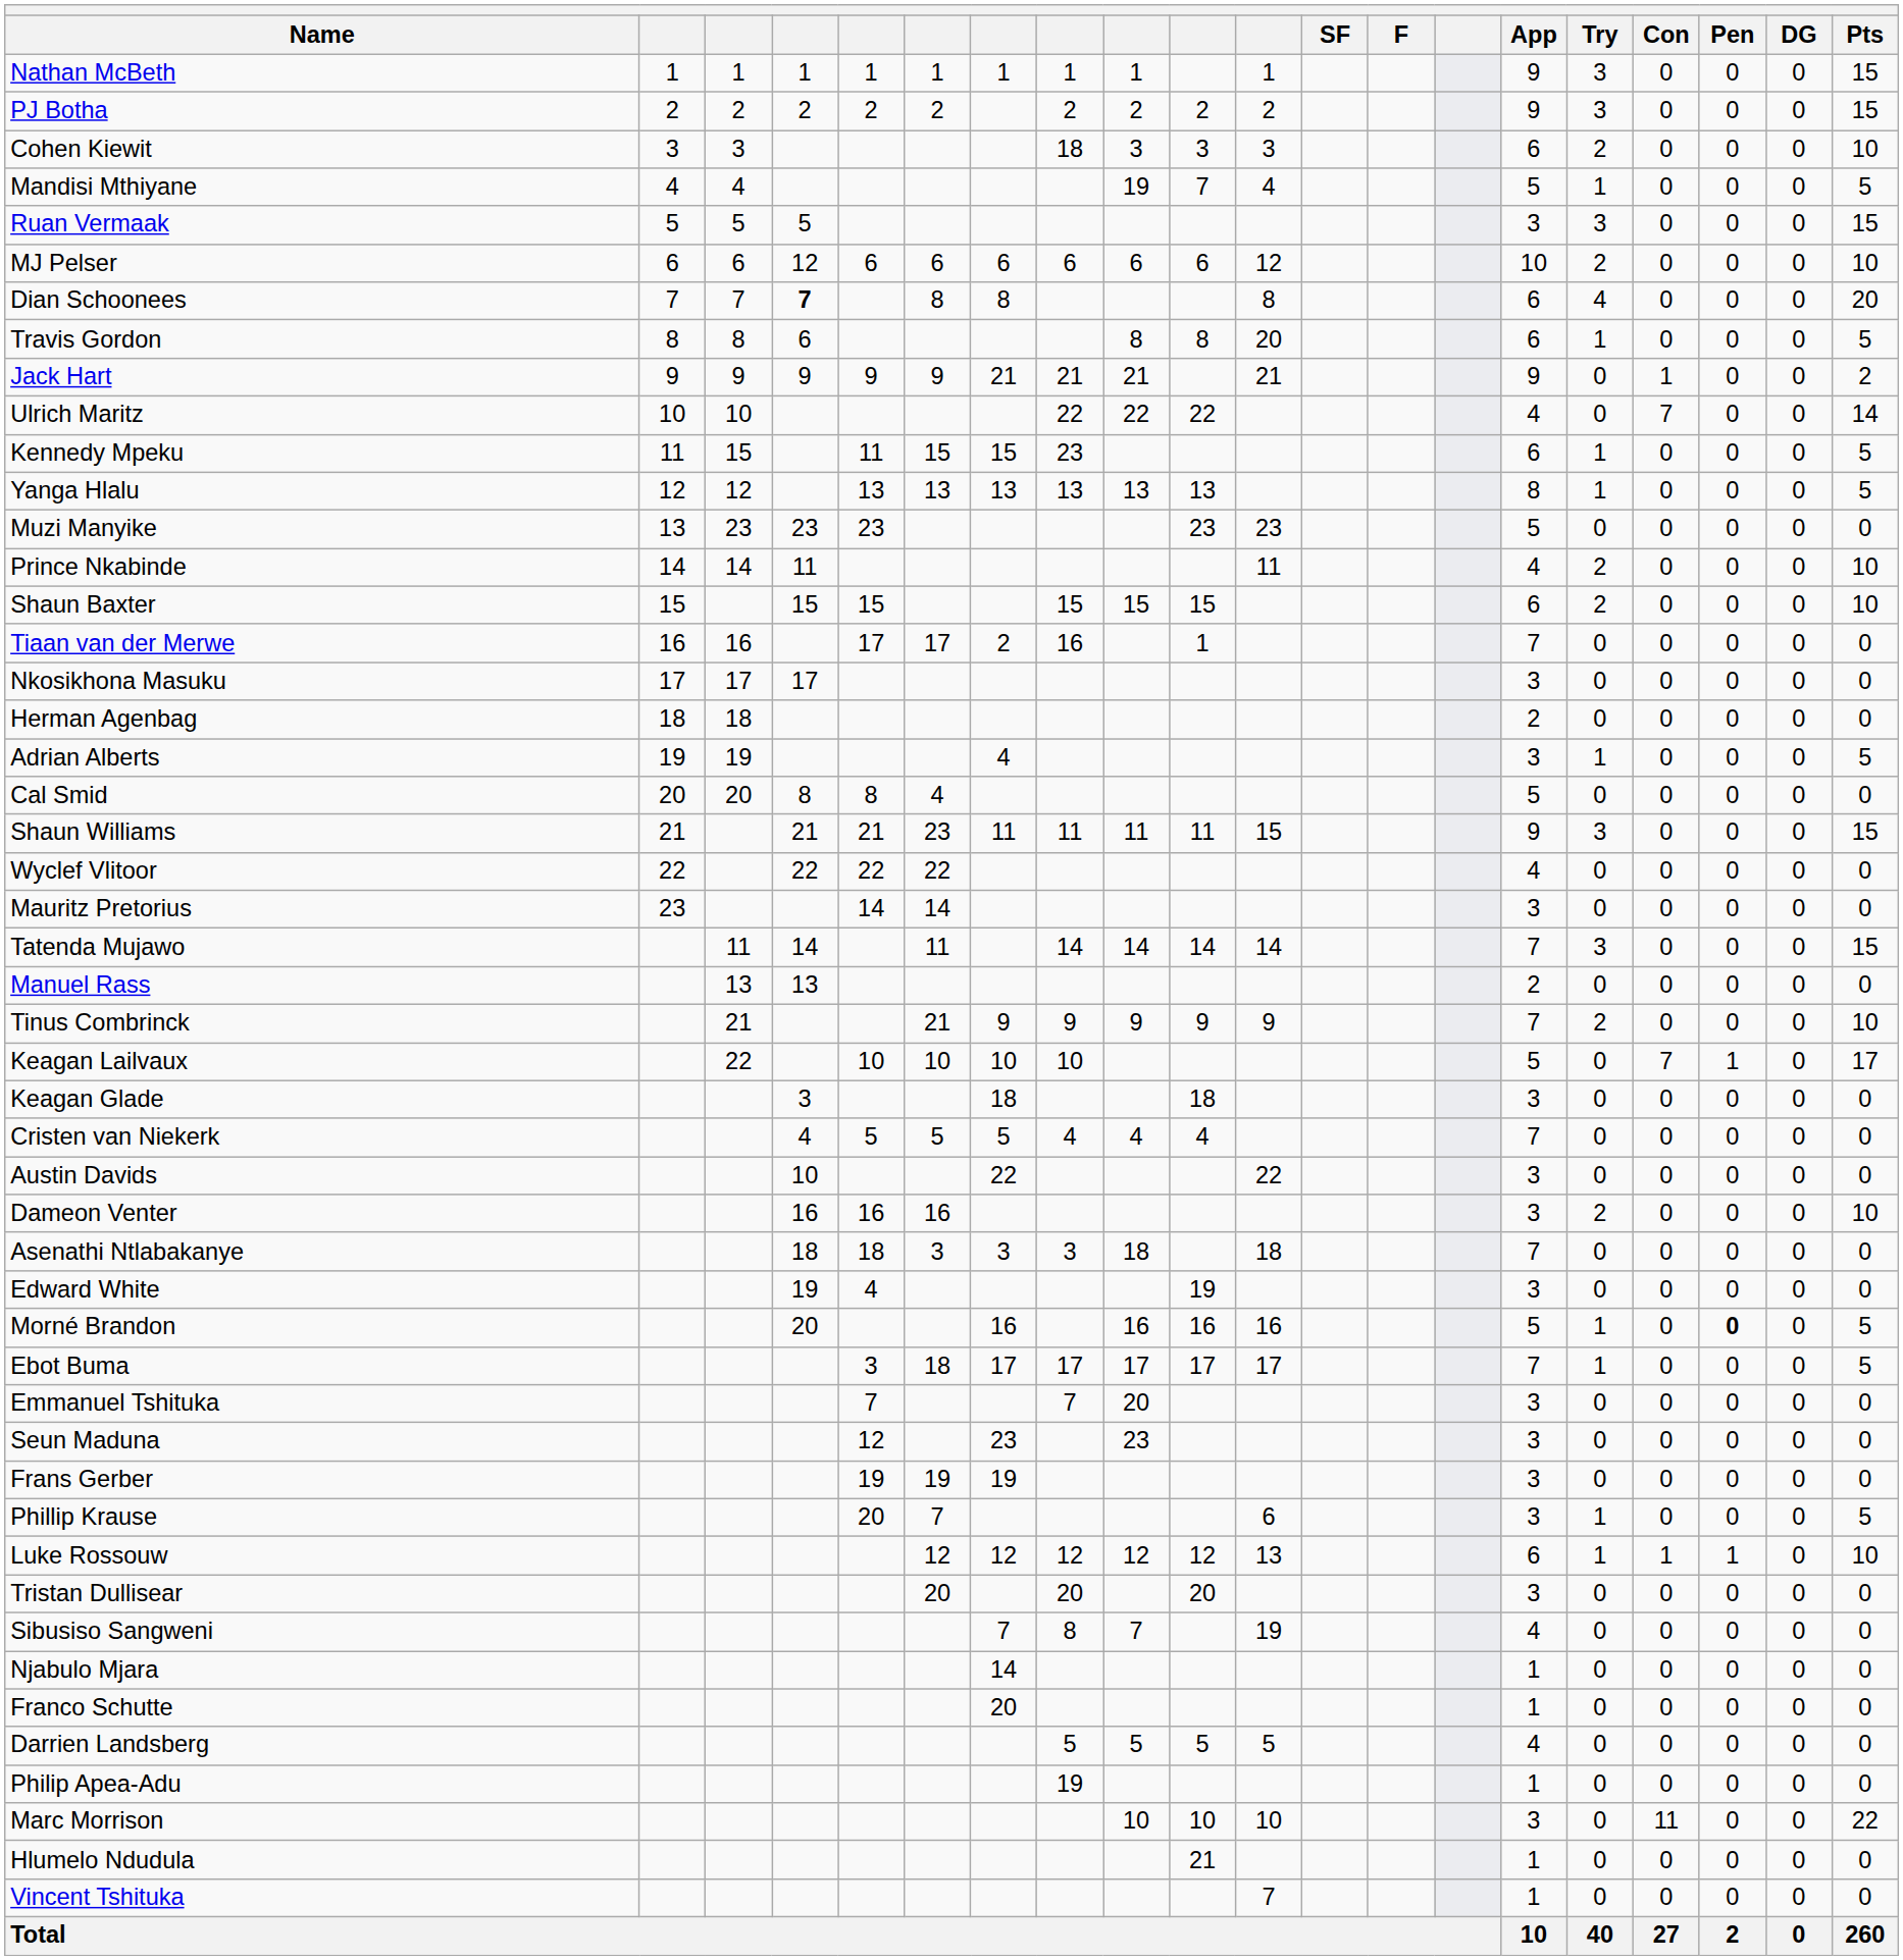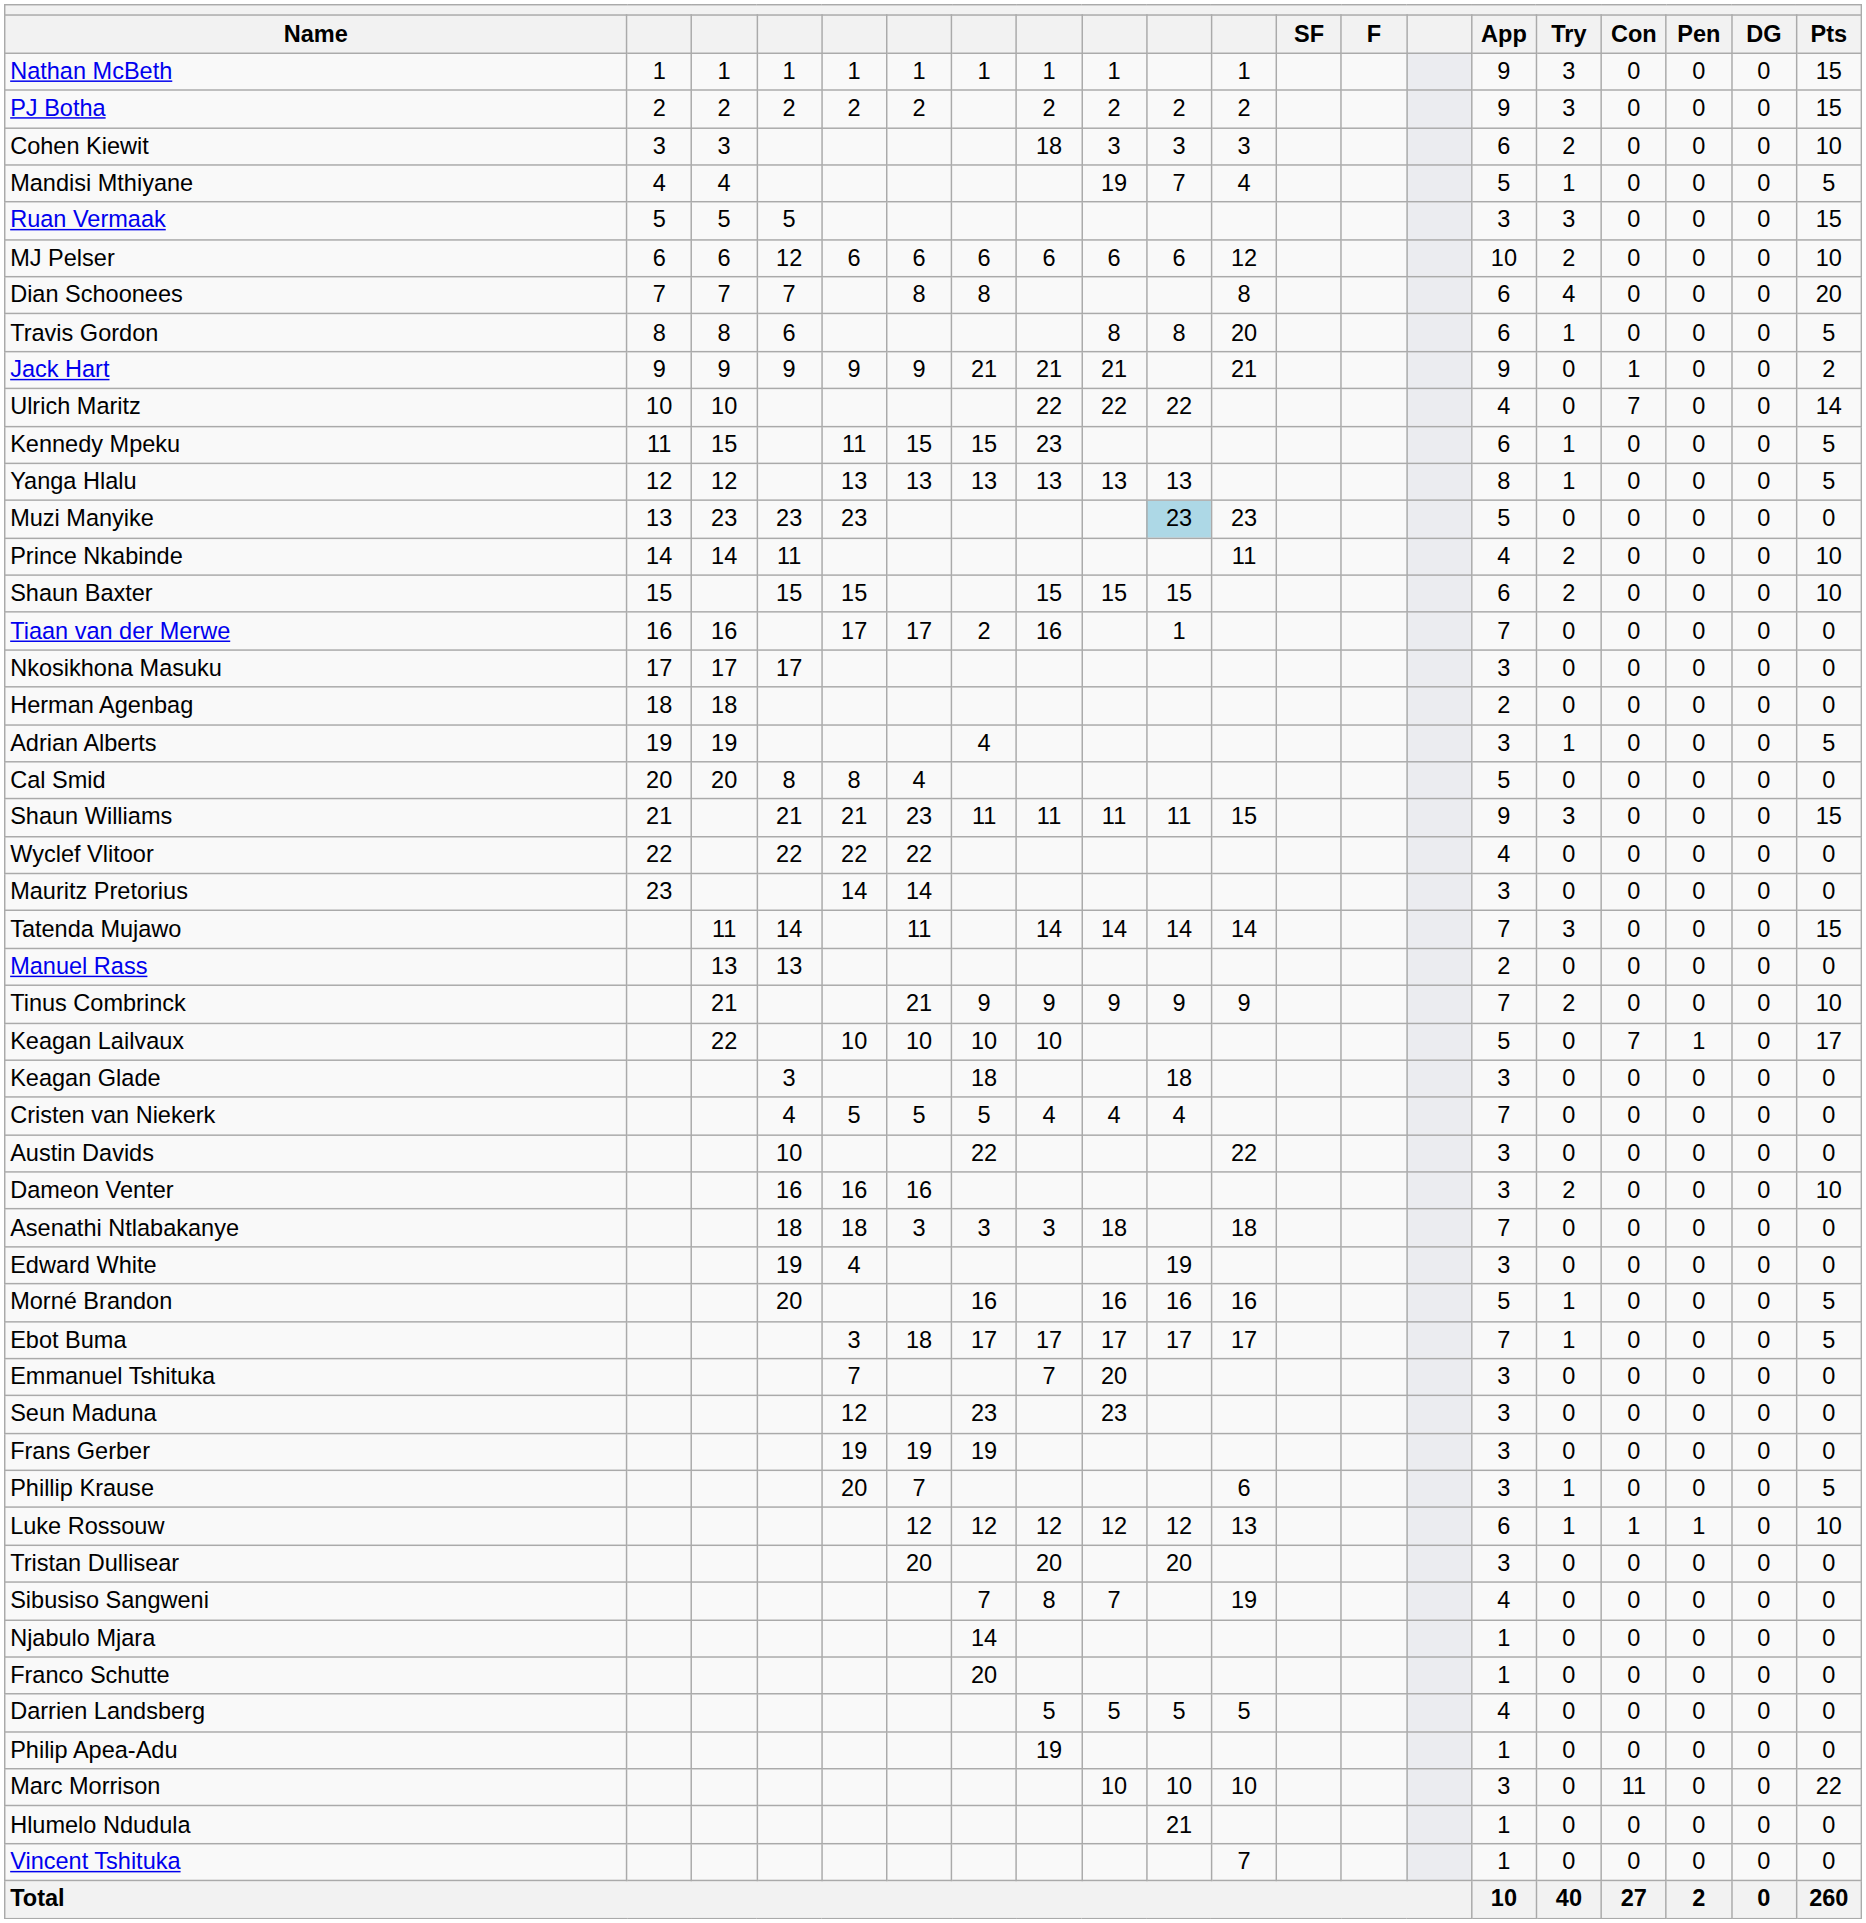Dian Schoonees | column 4: bold -> normal
Muzi Manyike | column 10: no background -> lightblue background
Morné Brandon | Pen: bold -> normal
